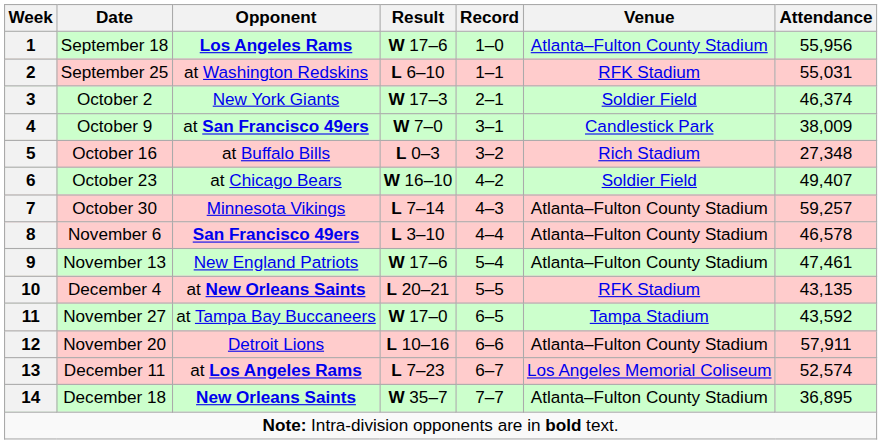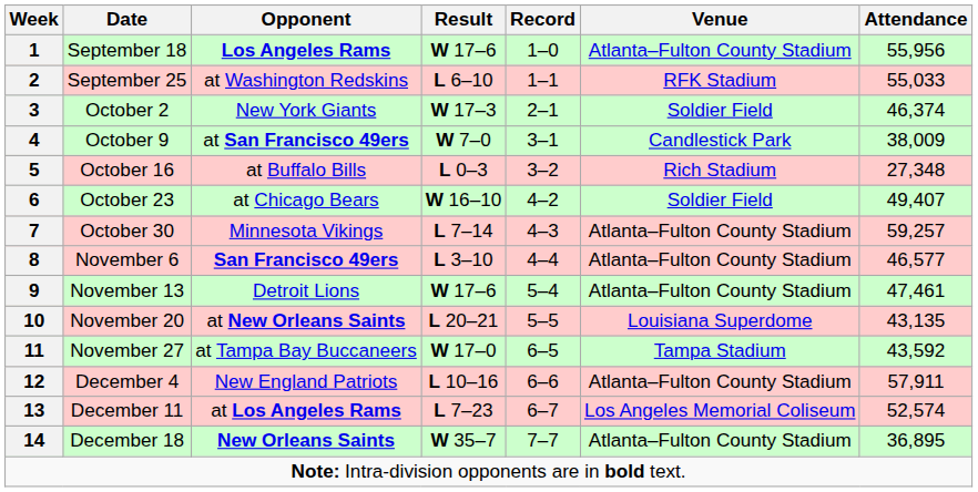2 | Attendance: 55,031 -> 55,033
8 | Attendance: 46,578 -> 46,577
9 | Opponent: New England Patriots -> Detroit Lions
10 | Date: December 4 -> November 20
10 | Venue: RFK Stadium -> Louisiana Superdome
12 | Date: November 20 -> December 4
12 | Opponent: Detroit Lions -> New England Patriots
